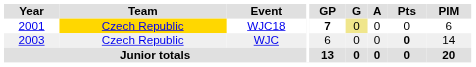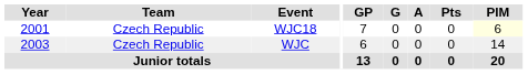WJC18 | Team: gold background -> no background
WJC18 | GP: bold -> normal
WJC18 | G: khaki background -> no background
WJC18 | PIM: no background -> lightyellow background
WJC | Pts: bold -> normal
